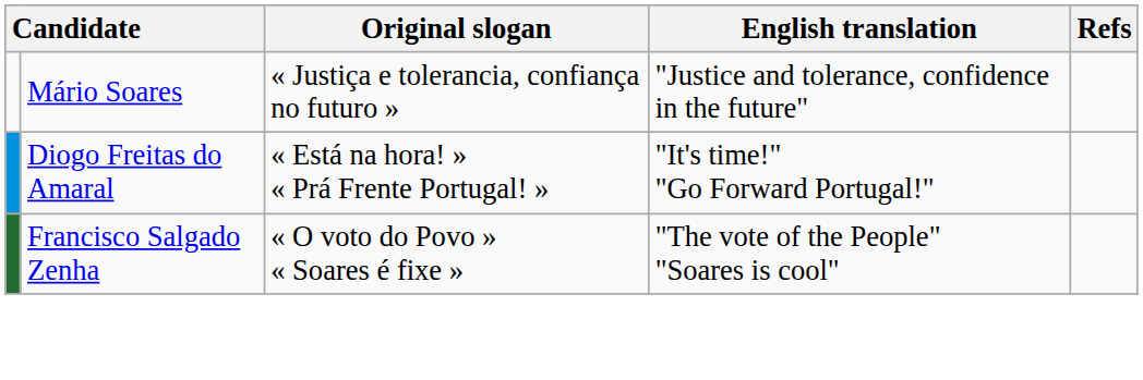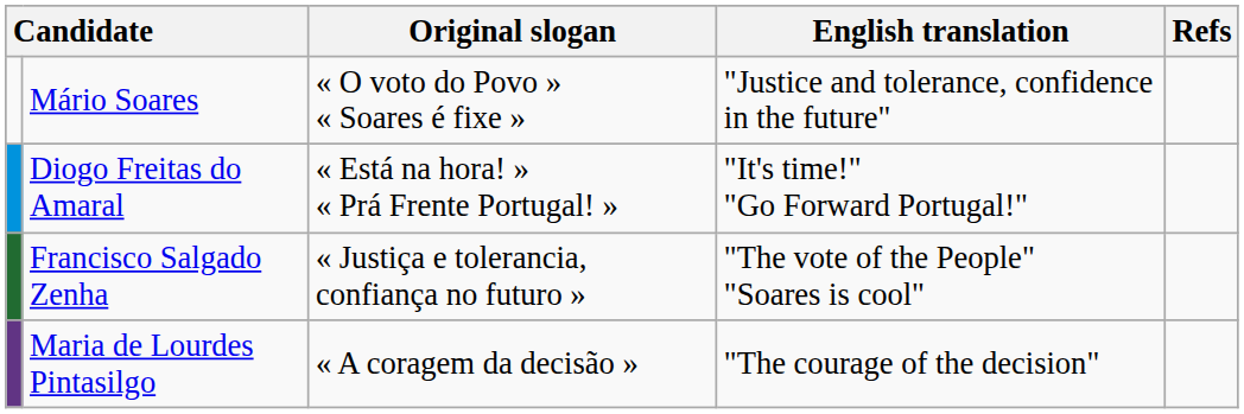Mário Soares | Original slogan: « Justiça e tolerancia, confiança no futuro » -> « O voto do Povo » « Soares é fixe »
Francisco Salgado Zenha | Original slogan: « O voto do Povo » « Soares é fixe » -> « Justiça e tolerancia, confiança no futuro »
+ row: Maria de Lourdes Pintasilgo | « A coragem da decisão » | "The courage of the decision"
